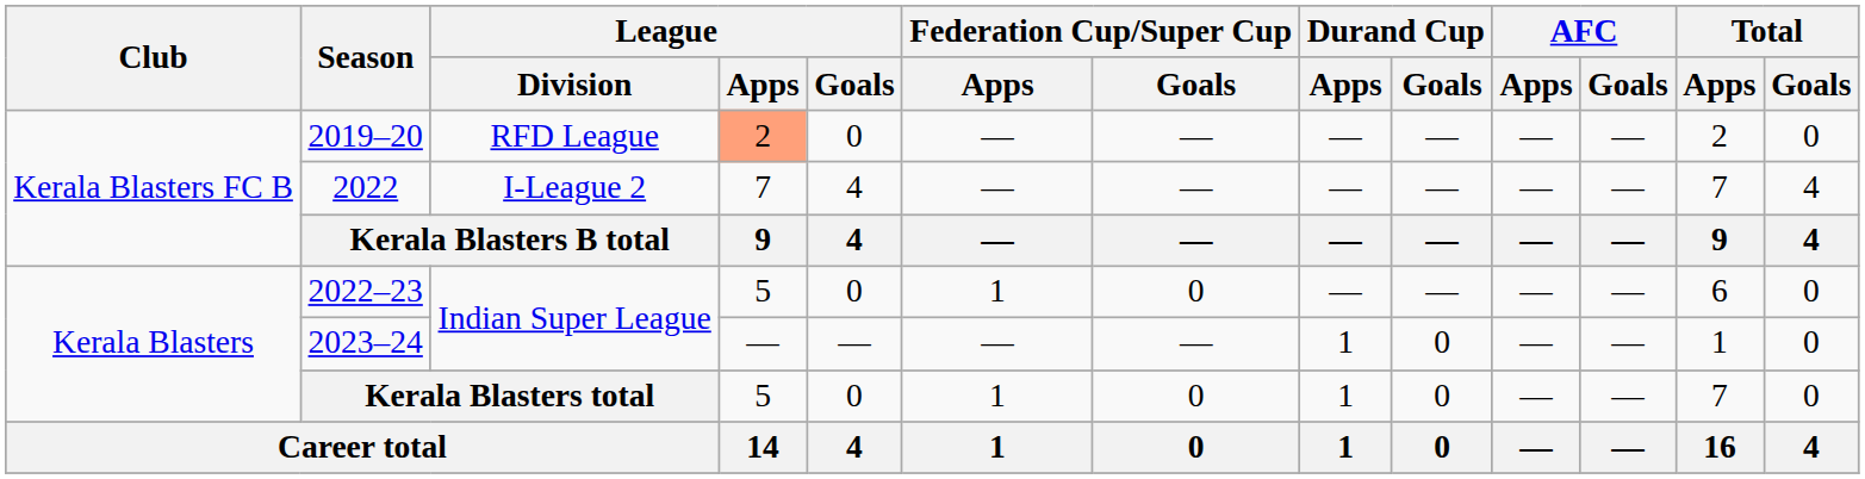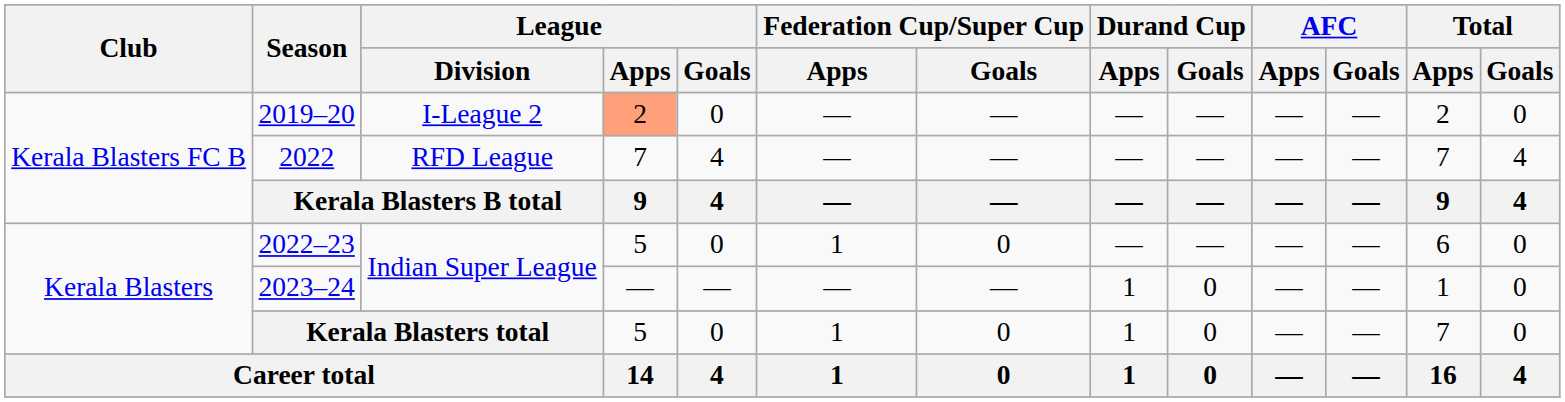2019–20 | League / Division: RFD League -> I-League 2
2022 | League / Division: I-League 2 -> RFD League
